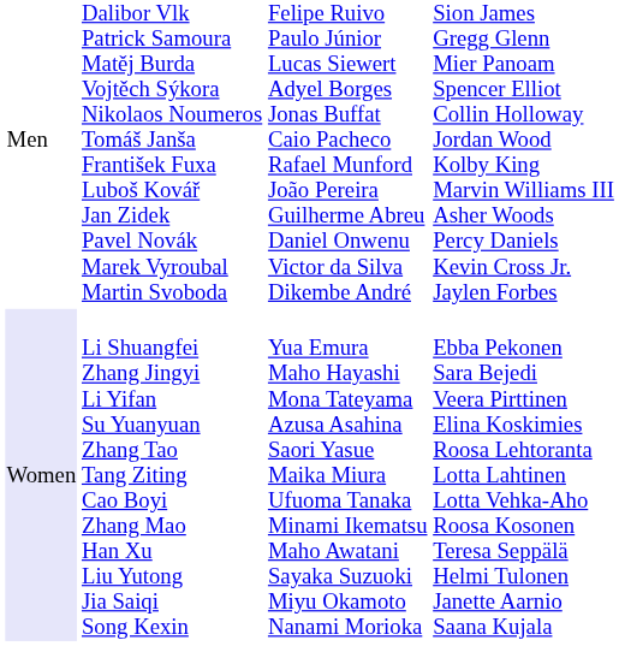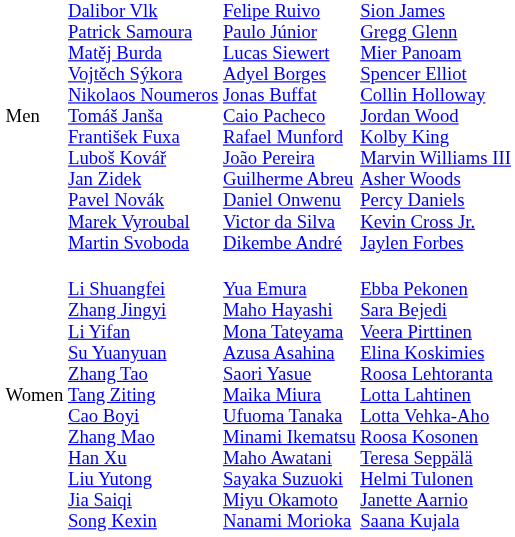Women | column 1: lavender background -> no background
